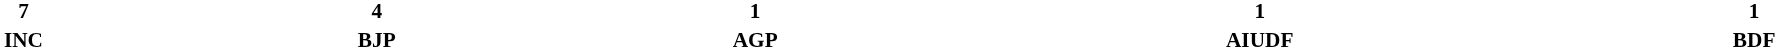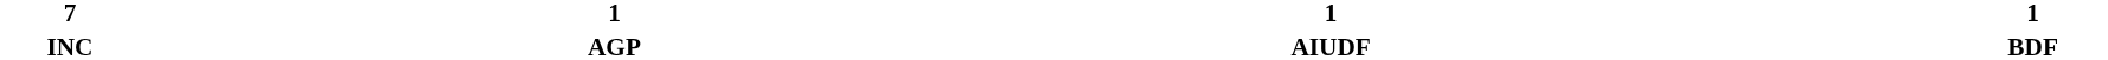- column: 4 | BJP
